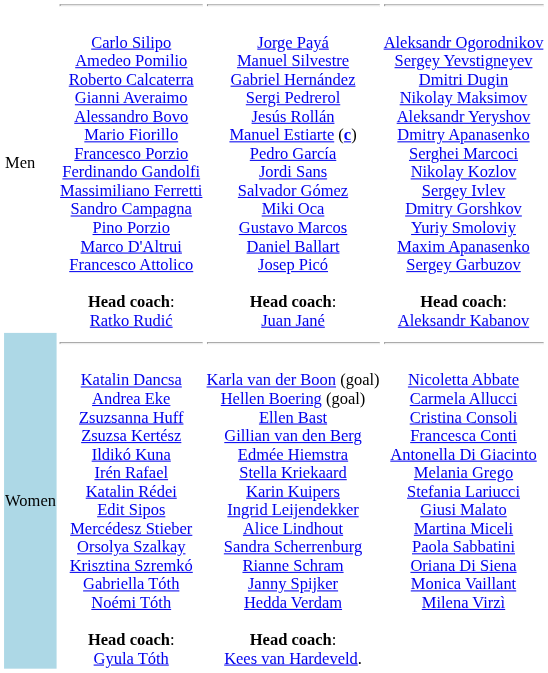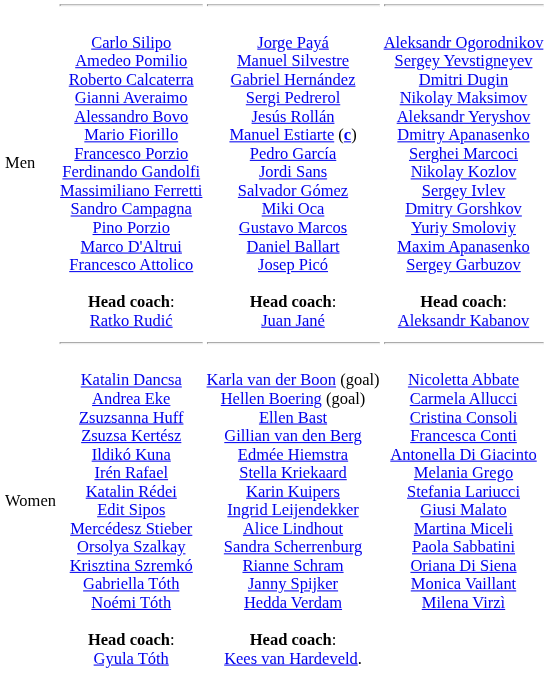Women | column 1: lightblue background -> no background
